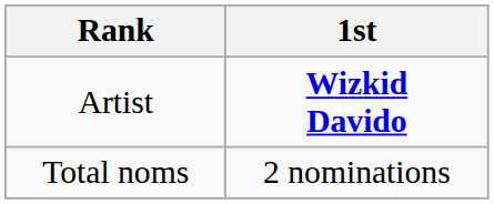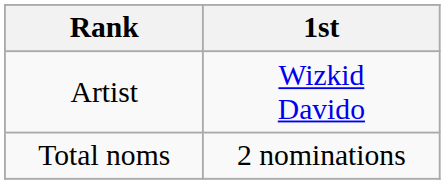Artist | 1st: bold -> normal
